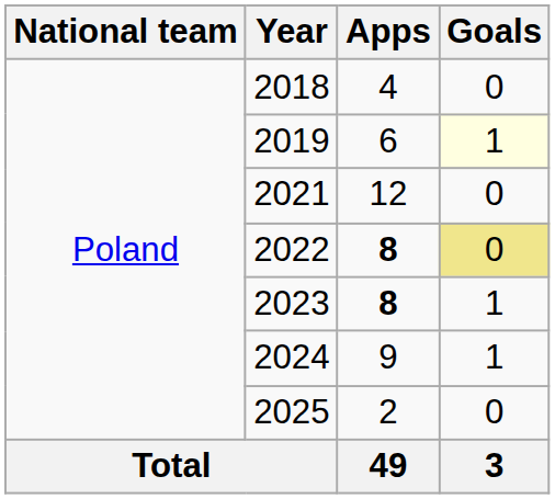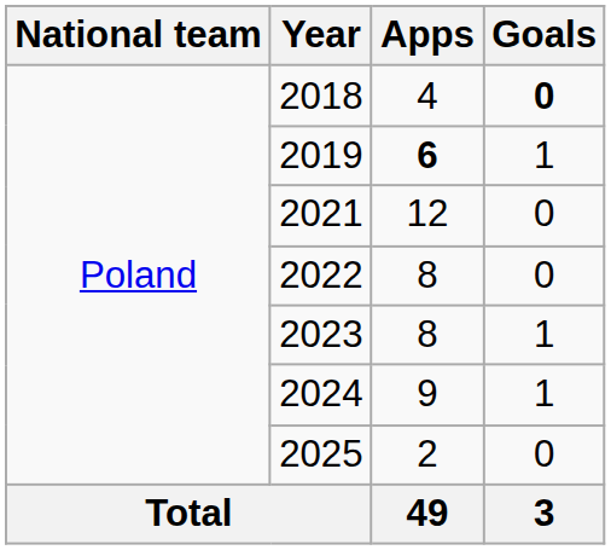2018 | Goals: normal -> bold
2019 | Apps: normal -> bold
2019 | Goals: lightyellow background -> no background
2022 | Apps: bold -> normal
2022 | Goals: khaki background -> no background
2023 | Apps: bold -> normal
